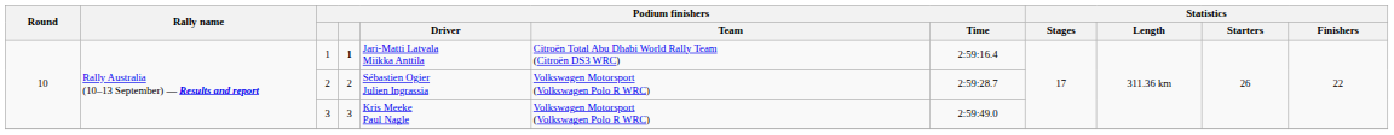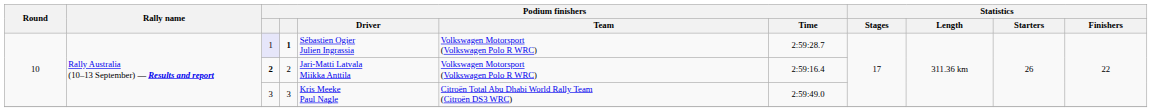row 3 | column 3: no background -> lavender background
row 3 | Podium finishers / Driver: Jari-Matti Latvala Miikka Anttila -> Sébastien Ogier Julien Ingrassia
row 3 | Podium finishers / Team: Citroën Total Abu Dhabi World Rally Team (Citroën DS3 WRC) -> Volkswagen Motorsport (Volkswagen Polo R WRC)
row 3 | Podium finishers / Time: 2:59:16.4 -> 2:59:28.7
row 4 | column 3: normal -> bold
row 4 | Podium finishers / Driver: Sébastien Ogier Julien Ingrassia -> Jari-Matti Latvala Miikka Anttila
row 4 | Podium finishers / Time: 2:59:28.7 -> 2:59:16.4
row 5 | Podium finishers / Team: Volkswagen Motorsport (Volkswagen Polo R WRC) -> Citroën Total Abu Dhabi World Rally Team (Citroën DS3 WRC)
